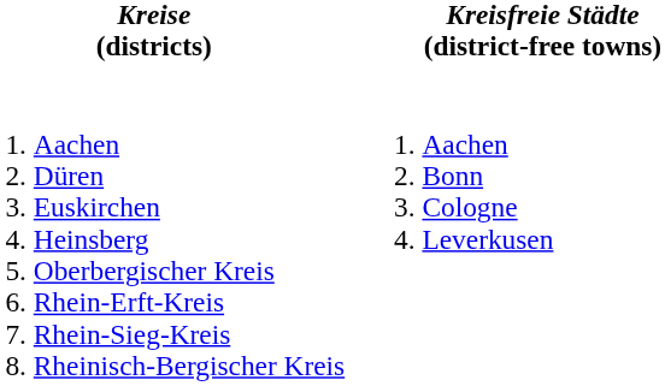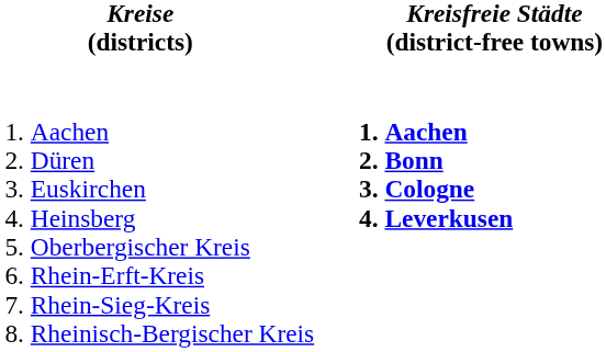row 2 | Kreisfreie Städte (district-free towns): normal -> bold
